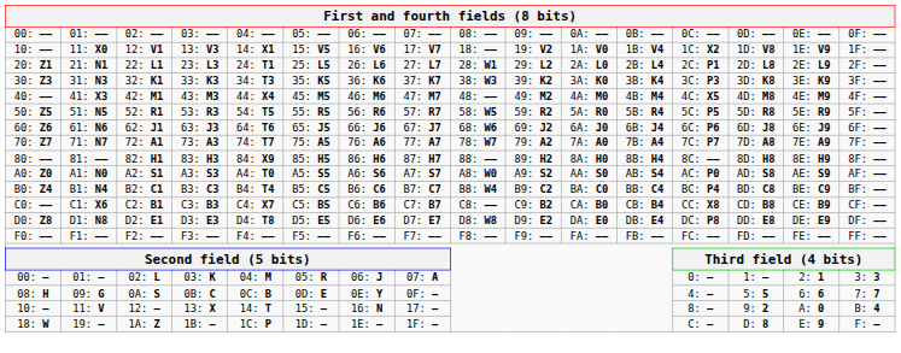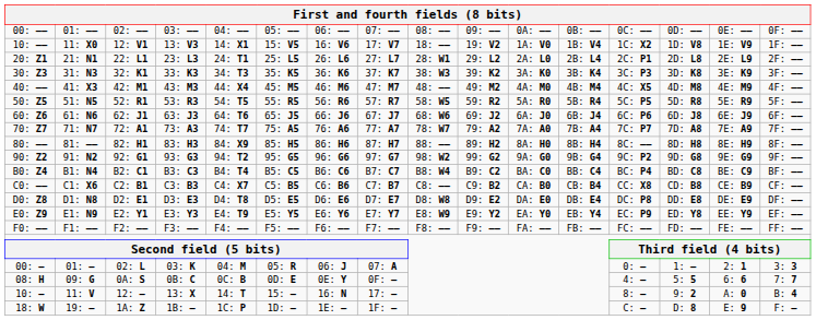+ row: 90: Z2 | 91: N2 | 92: G1 | 93: G3 | 94: T2 | 95: G5 | 96: G6 | 97: G7 | 98: W2 | 99: G2 | 9A: G0 | 9B: G4 | 9C: P2 | 9D: G8 | 9E: G9 | 9F: ––
- row: A0: Z0 | A1: N0 | A2: S1 | A3: S3 | A4: T0 | A5: S5 | A6: S6 | A7: S7 | A8: W0 | A9: S2 | AA: S0 | AB: S4 | AC: P0 | AD: S8 | AE: S9 | AF: ––
+ row: E0: Z9 | E1: N9 | E2: Y1 | E3: Y3 | E4: T9 | E5: Y5 | E6: Y6 | E7: Y7 | E8: W9 | E9: Y2 | EA: Y0 | EB: Y4 | EC: P9 | ED: Y8 | EE: Y9 | EF: ––
